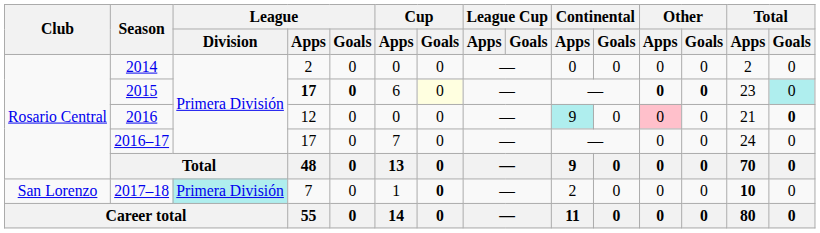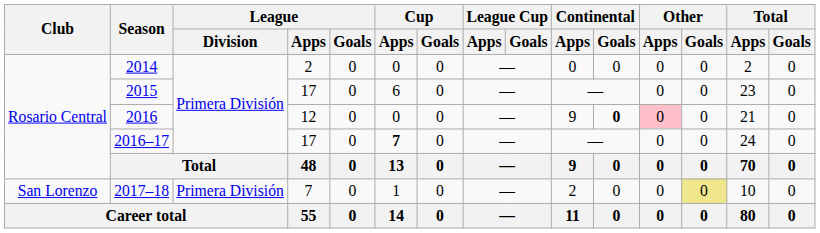2015 | League / Apps: bold -> normal
2015 | League / Goals: bold -> normal
2015 | Cup / Goals: lightyellow background -> no background
2015 | Other / Apps: bold -> normal
2015 | Other / Goals: bold -> normal
2015 | Total / Goals: paleturquoise background -> no background
2016 | Continental / Apps: paleturquoise background -> no background
2016 | Continental / Goals: normal -> bold
2016 | Total / Goals: bold -> normal
2016–17 | Cup / Apps: normal -> bold
2017–18 | League / Division: paleturquoise background -> no background
2017–18 | Cup / Goals: bold -> normal
2017–18 | Other / Goals: no background -> khaki background
2017–18 | Total / Apps: bold -> normal
